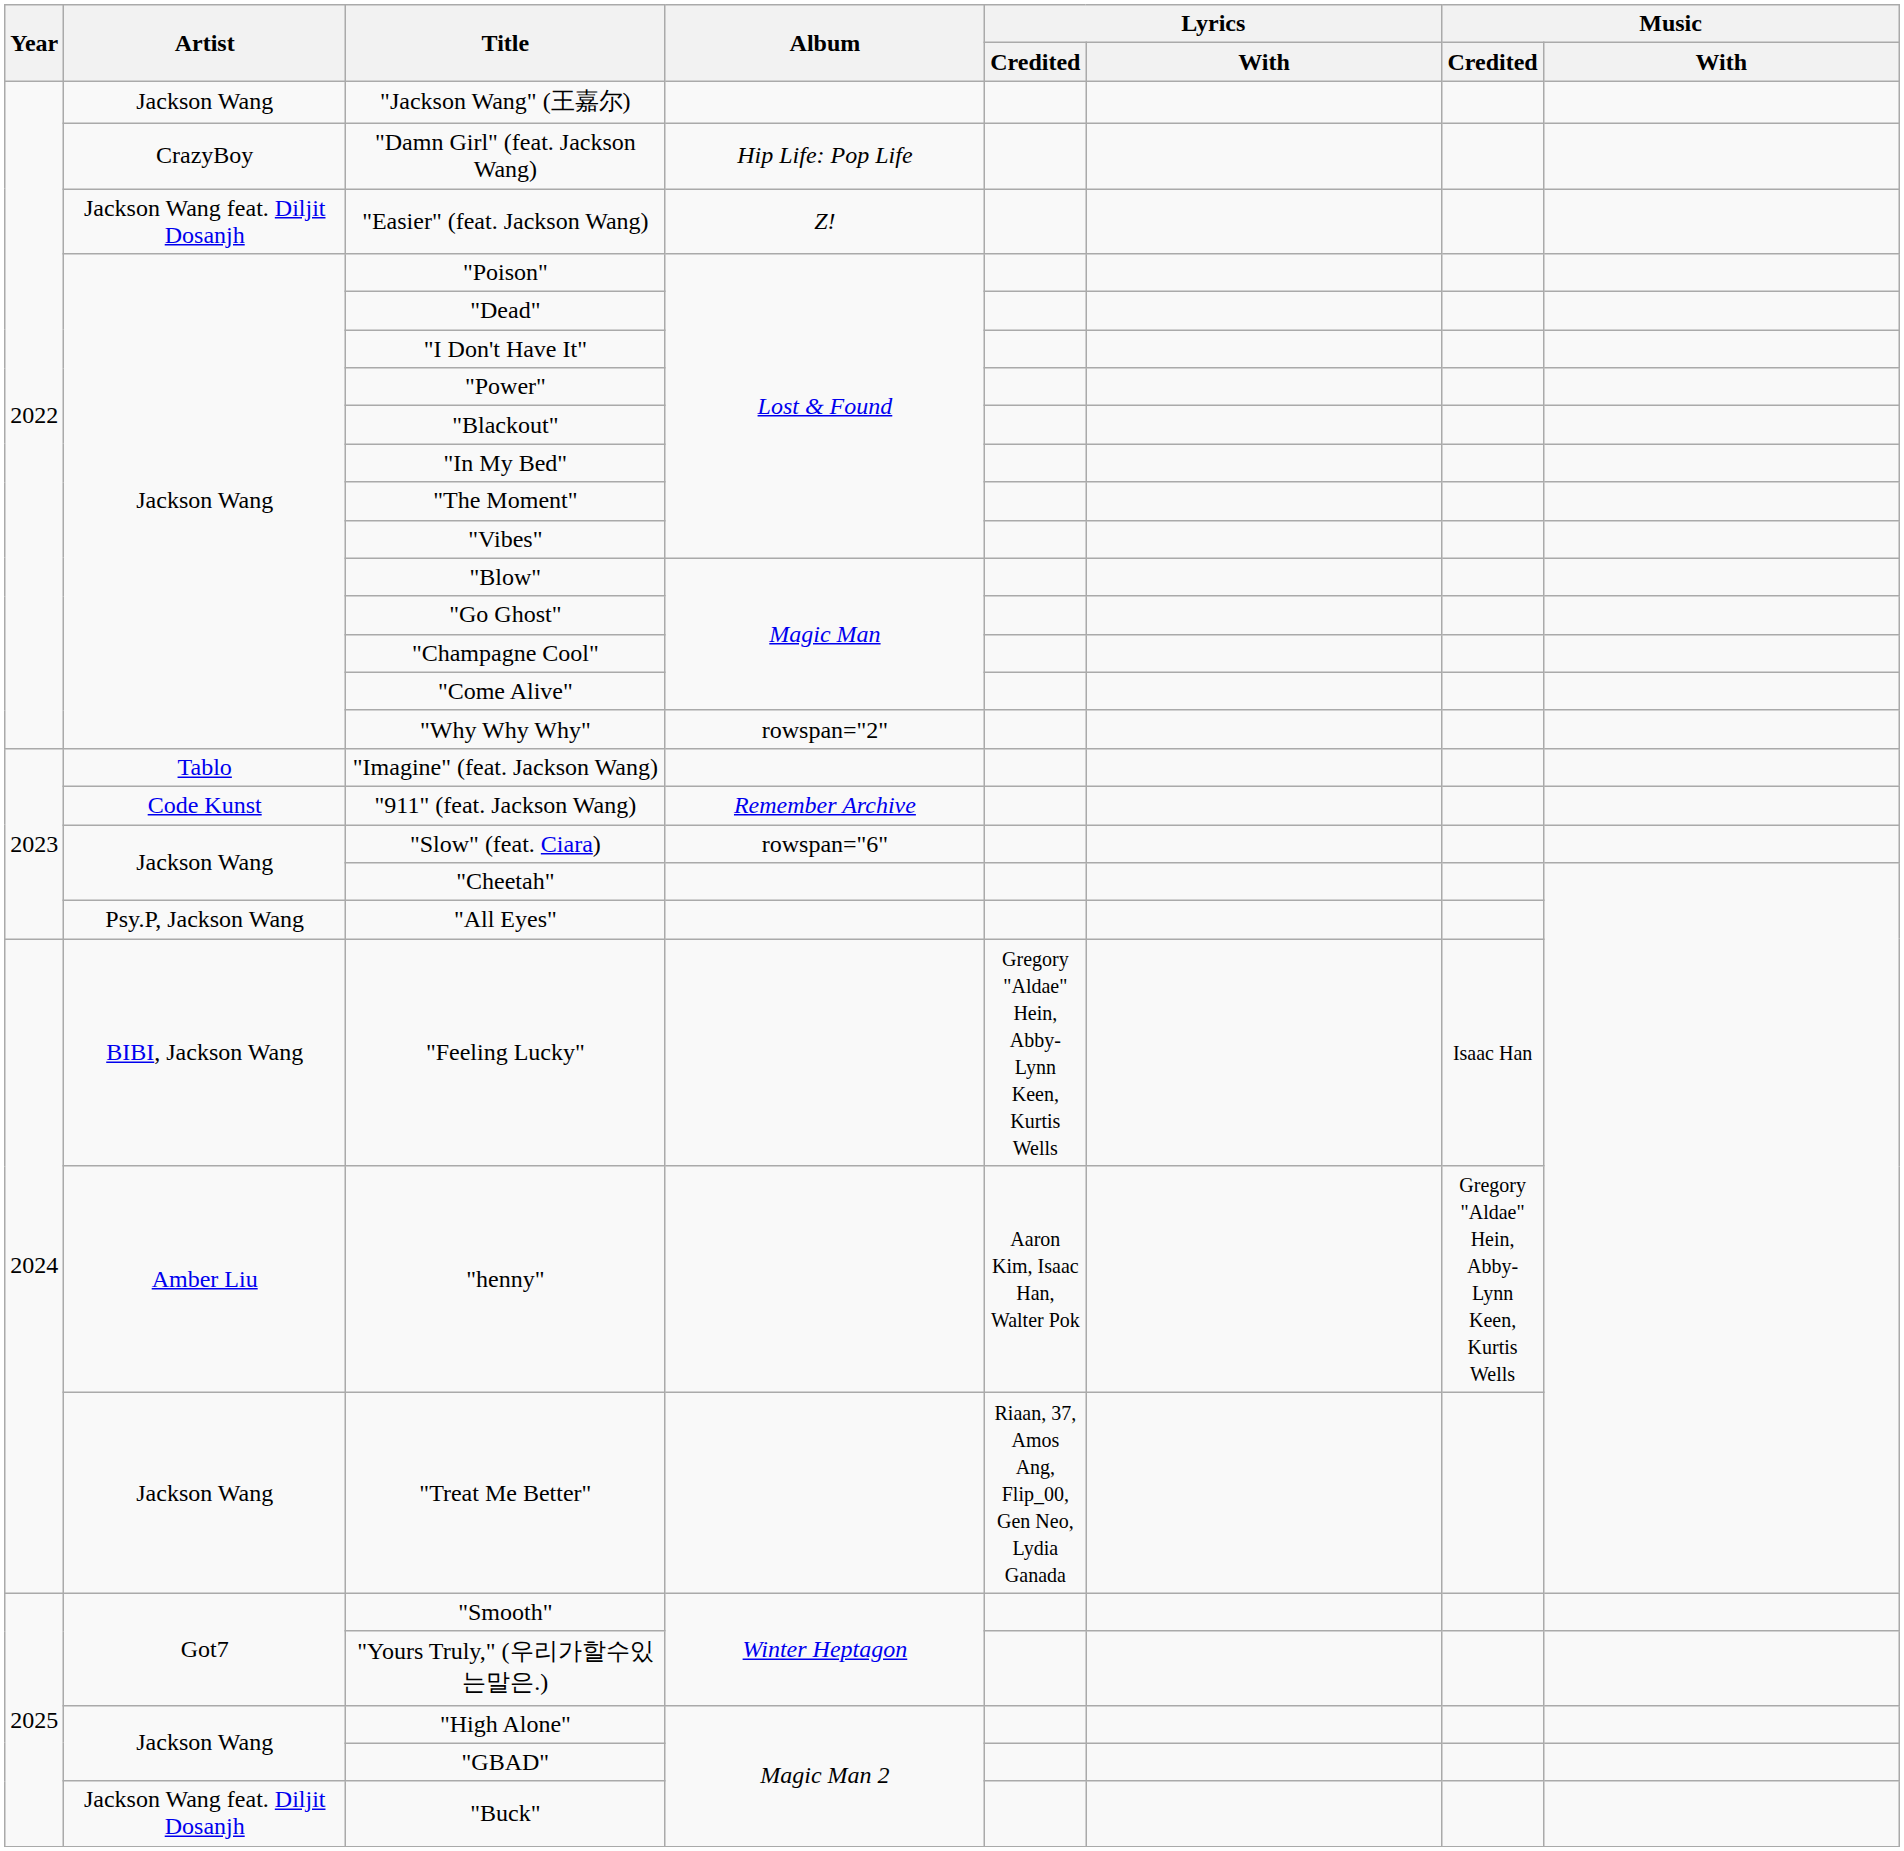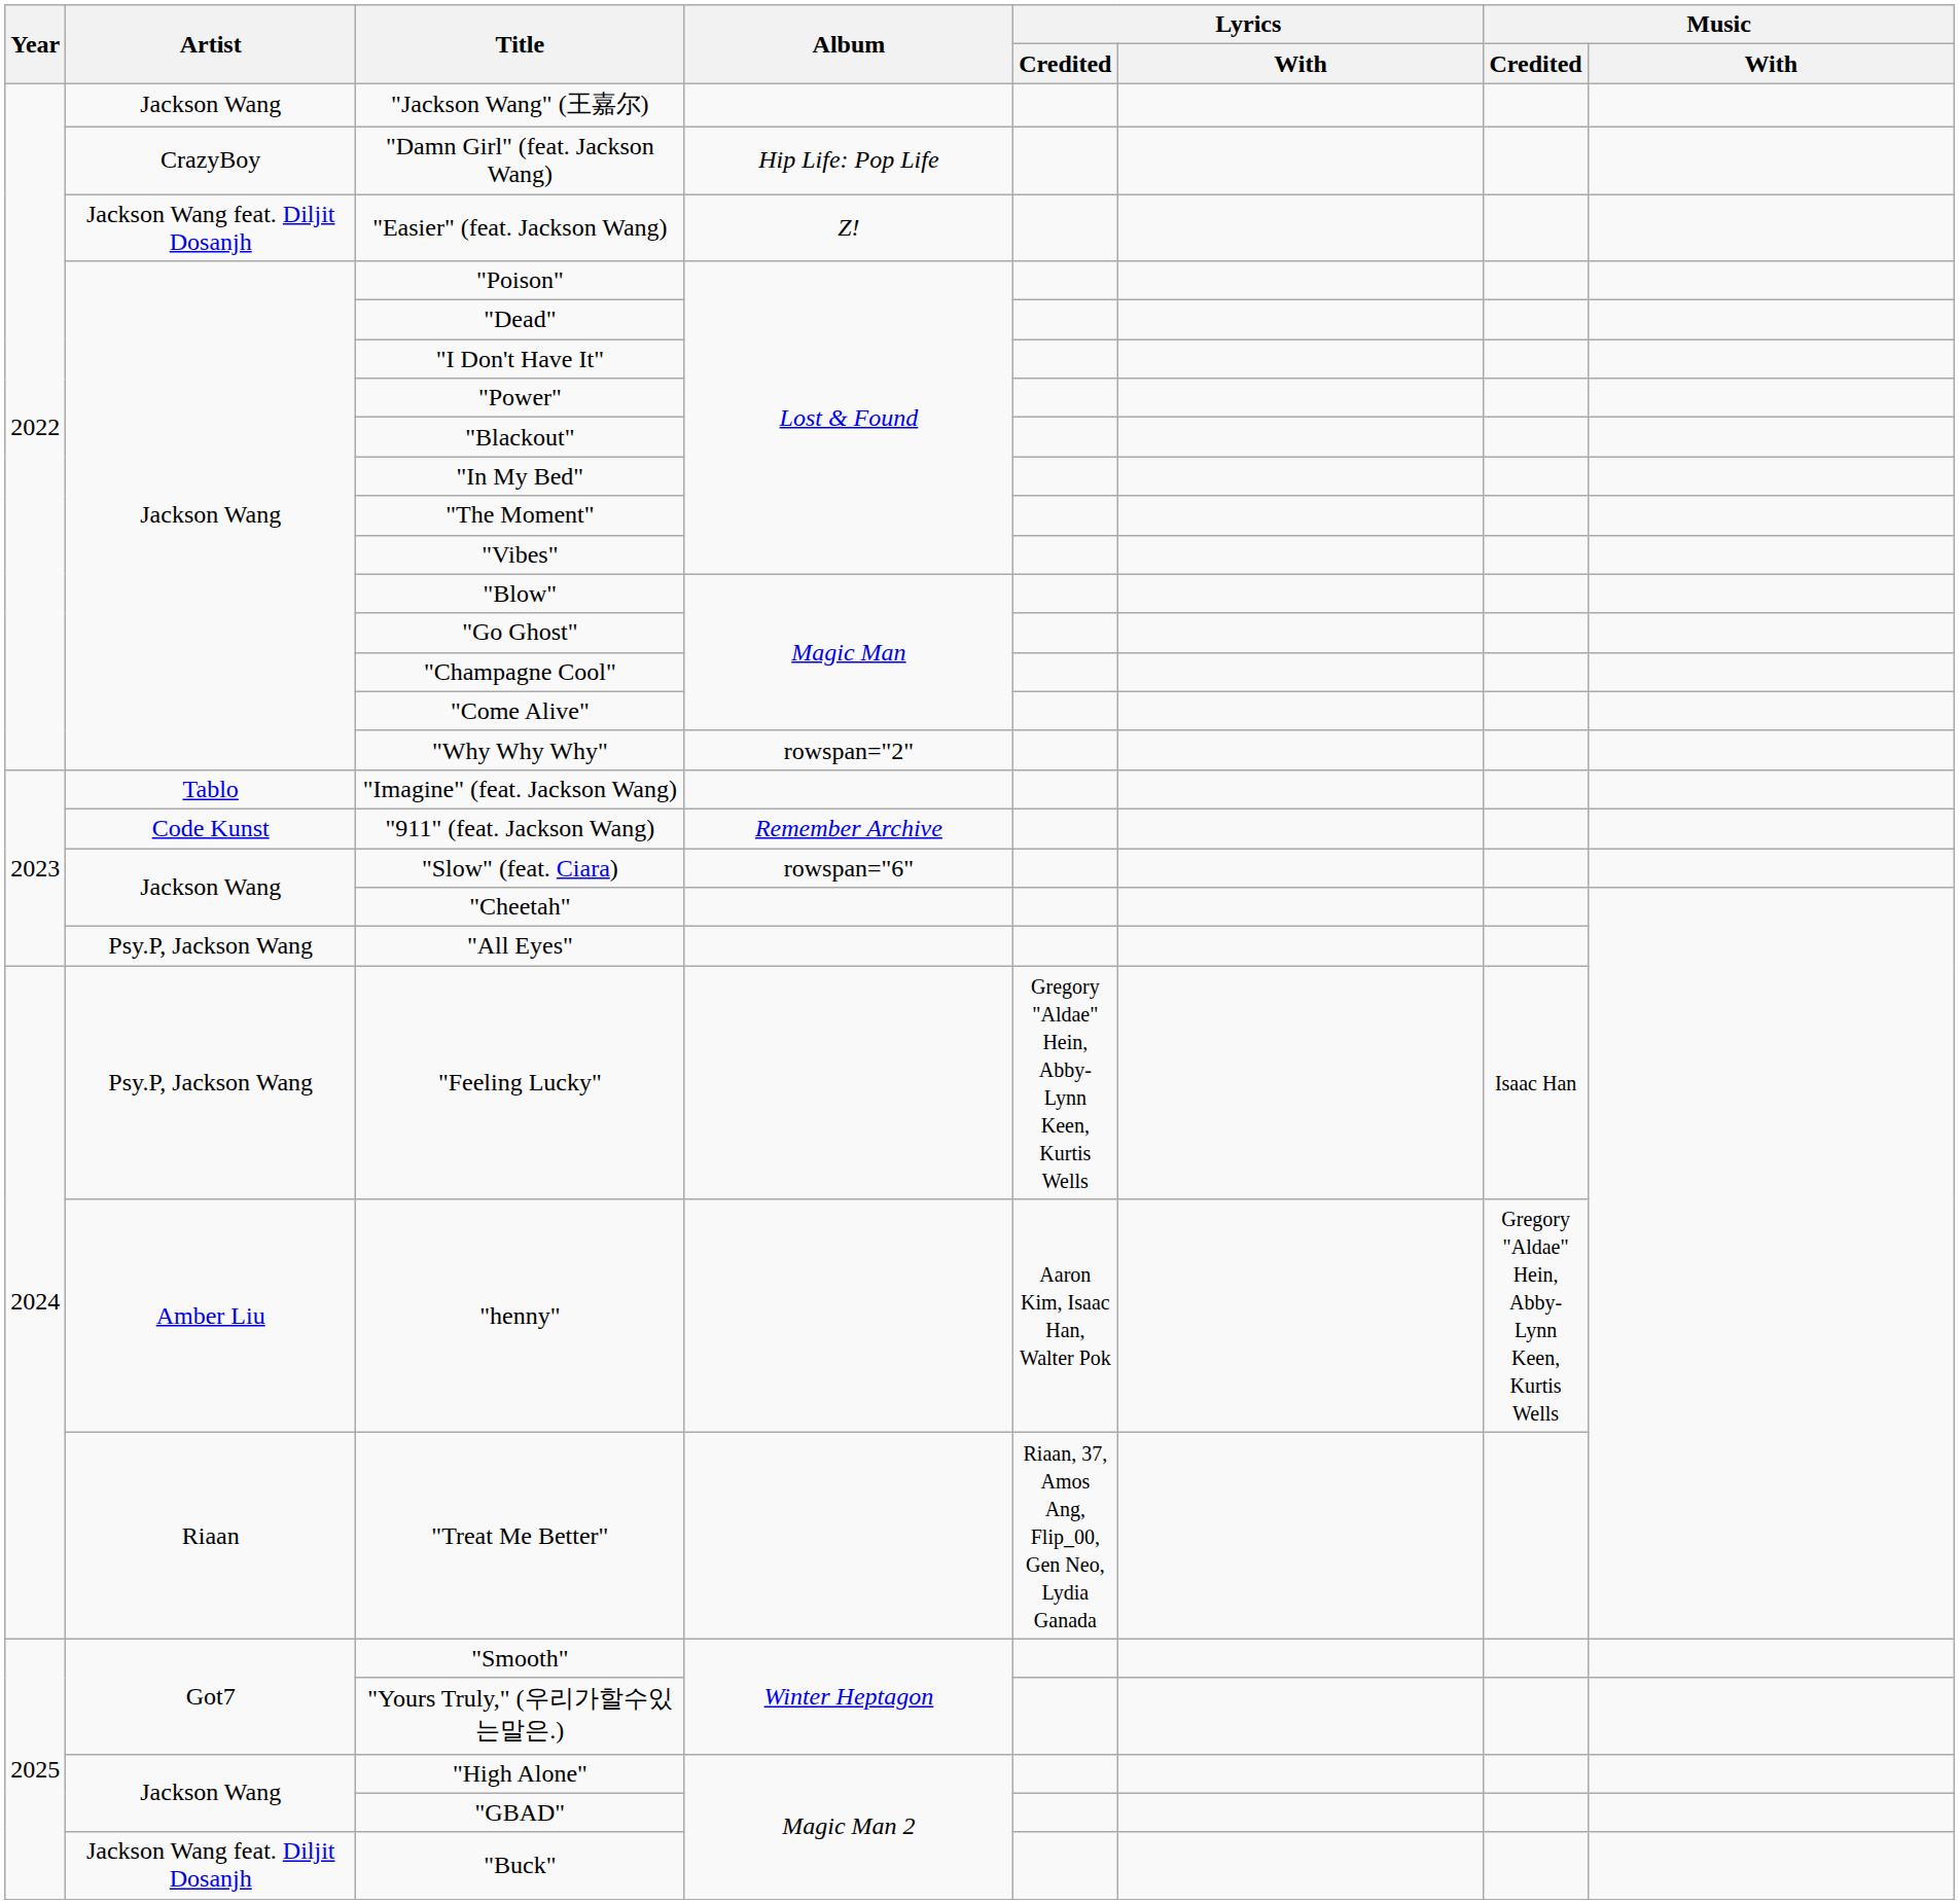"Feeling Lucky" | Artist: BIBI, Jackson Wang -> Psy.P, Jackson Wang
"Treat Me Better" | Artist: Jackson Wang -> Riaan
